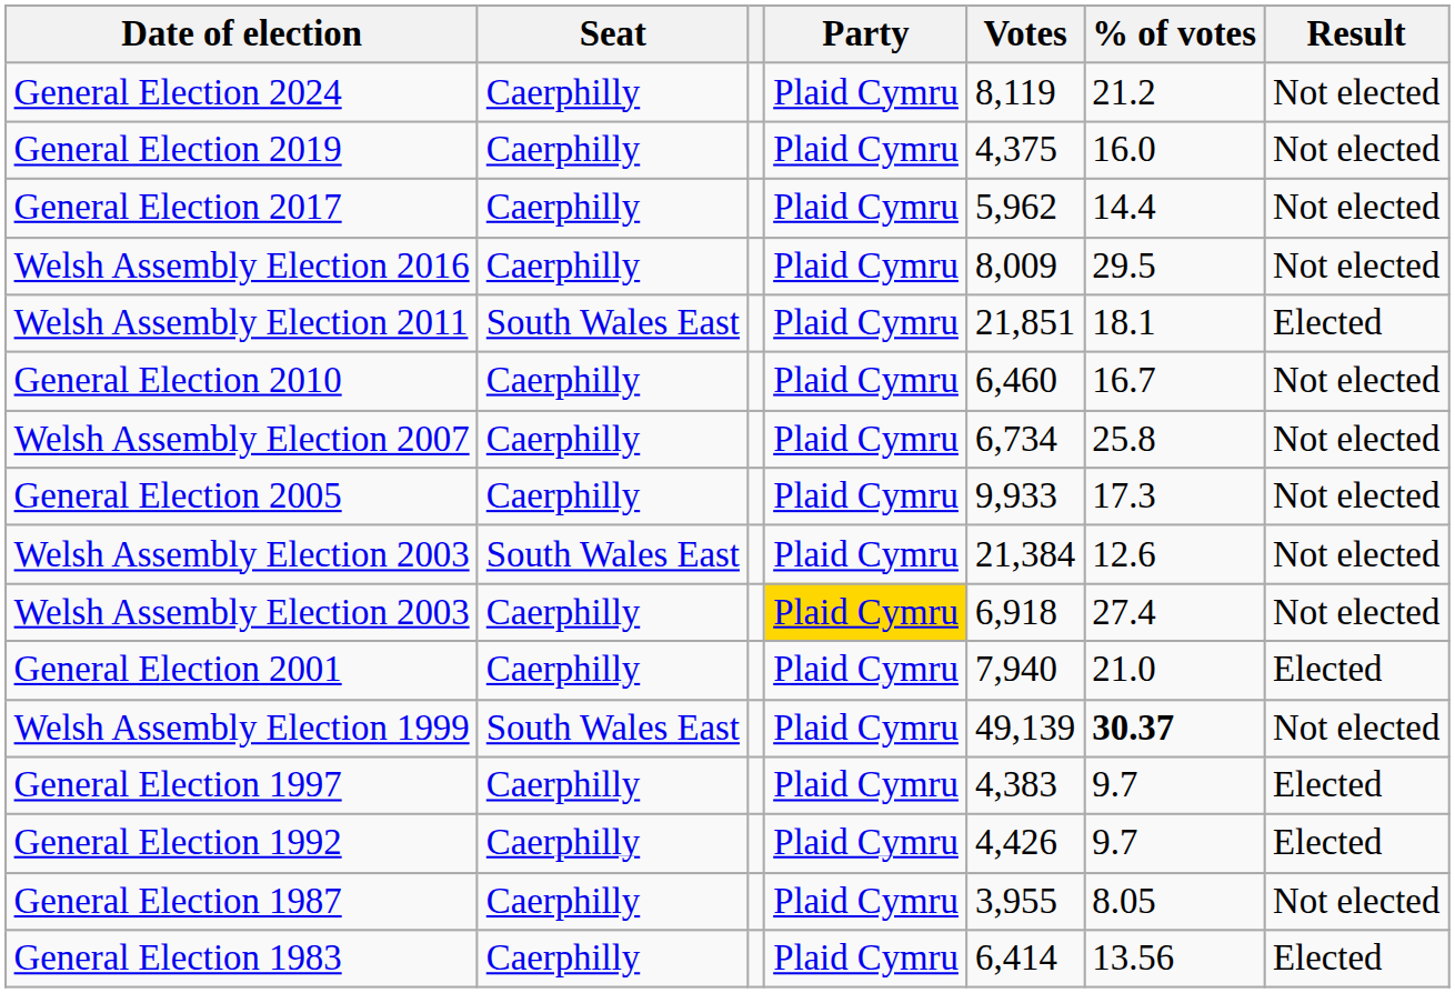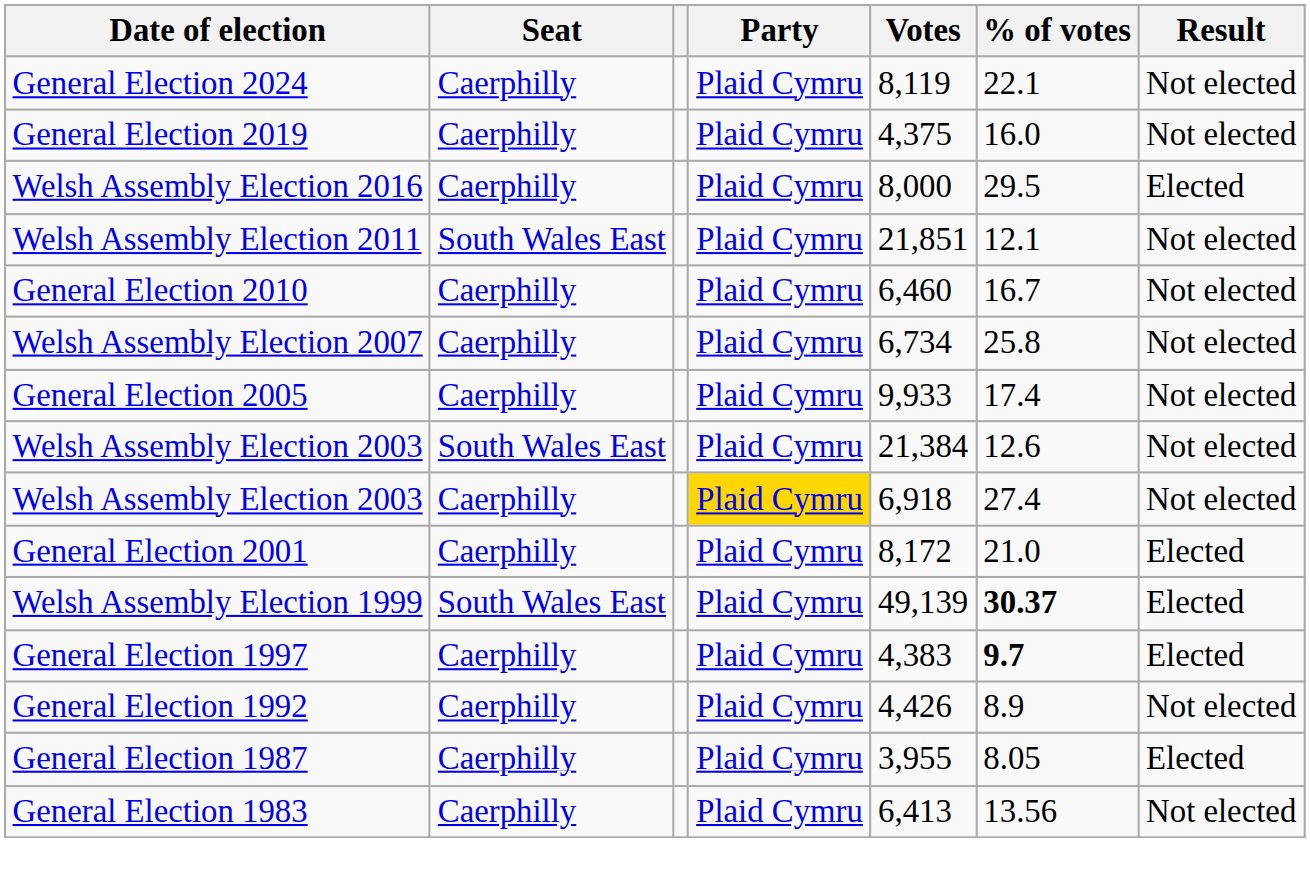General Election 2024 | % of votes: 21.2 -> 22.1
- row: General Election 2017 | Caerphilly | Plaid Cymru | 5,962 | 14.4 | Not elected
Welsh Assembly Election 2016 | Votes: 8,009 -> 8,000
Welsh Assembly Election 2016 | Result: Not elected -> Elected
Welsh Assembly Election 2011 | % of votes: 18.1 -> 12.1
Welsh Assembly Election 2011 | Result: Elected -> Not elected
General Election 2005 | % of votes: 17.3 -> 17.4
General Election 2001 | Votes: 7,940 -> 8,172
Welsh Assembly Election 1999 | Result: Not elected -> Elected
General Election 1997 | % of votes: normal -> bold
General Election 1992 | % of votes: 9.7 -> 8.9
General Election 1992 | Result: Elected -> Not elected
General Election 1987 | Result: Not elected -> Elected
General Election 1983 | Votes: 6,414 -> 6,413
General Election 1983 | Result: Elected -> Not elected
